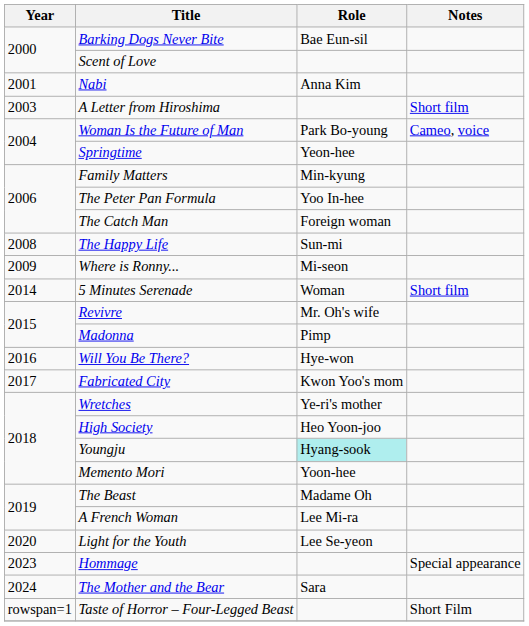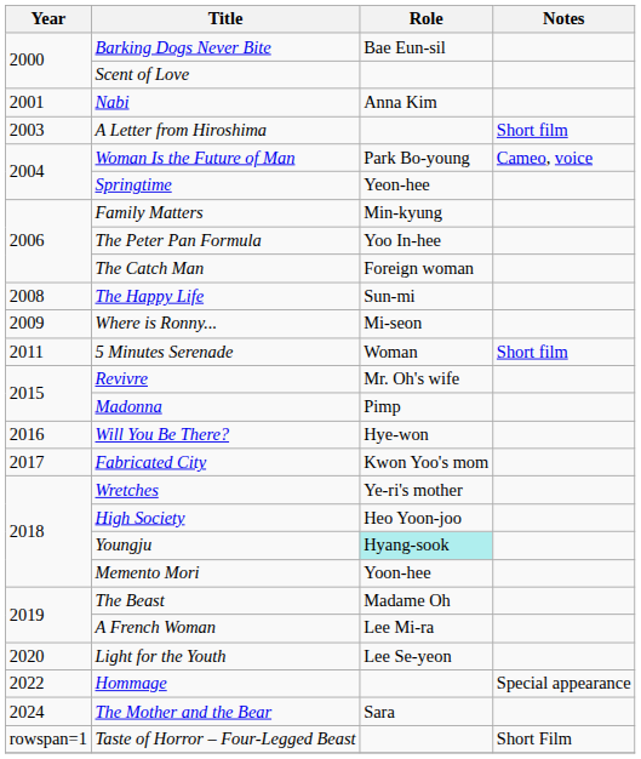5 Minutes Serenade | Year: 2014 -> 2011
Hommage | Year: 2023 -> 2022
